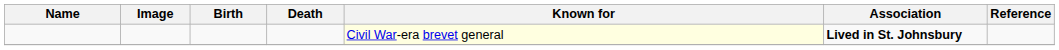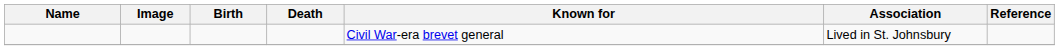row 2 | Known for: lightyellow background -> no background
row 2 | Association: bold -> normal
